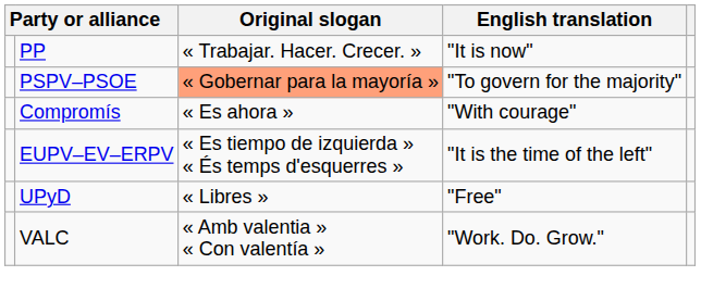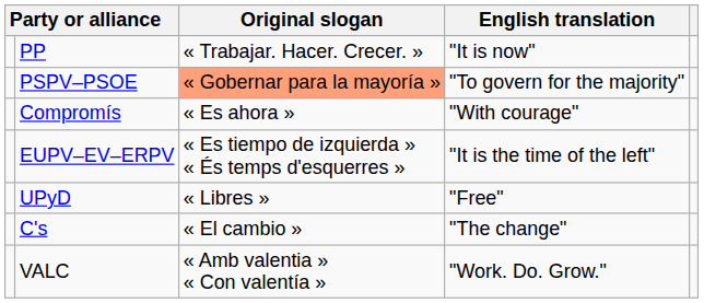+ row: C's | « El cambio » | "The change"
